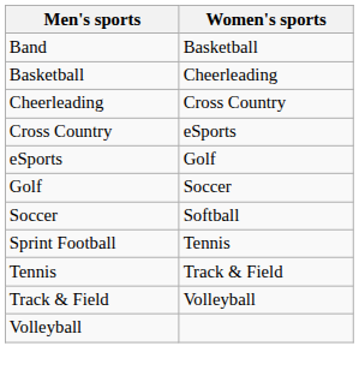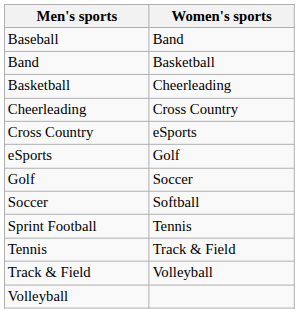+ row: Baseball | Band
